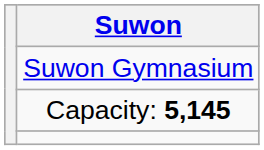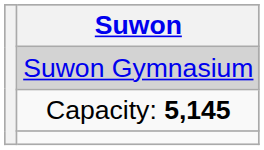Suwon Gymnasium | Suwon: no background -> lightgrey background
